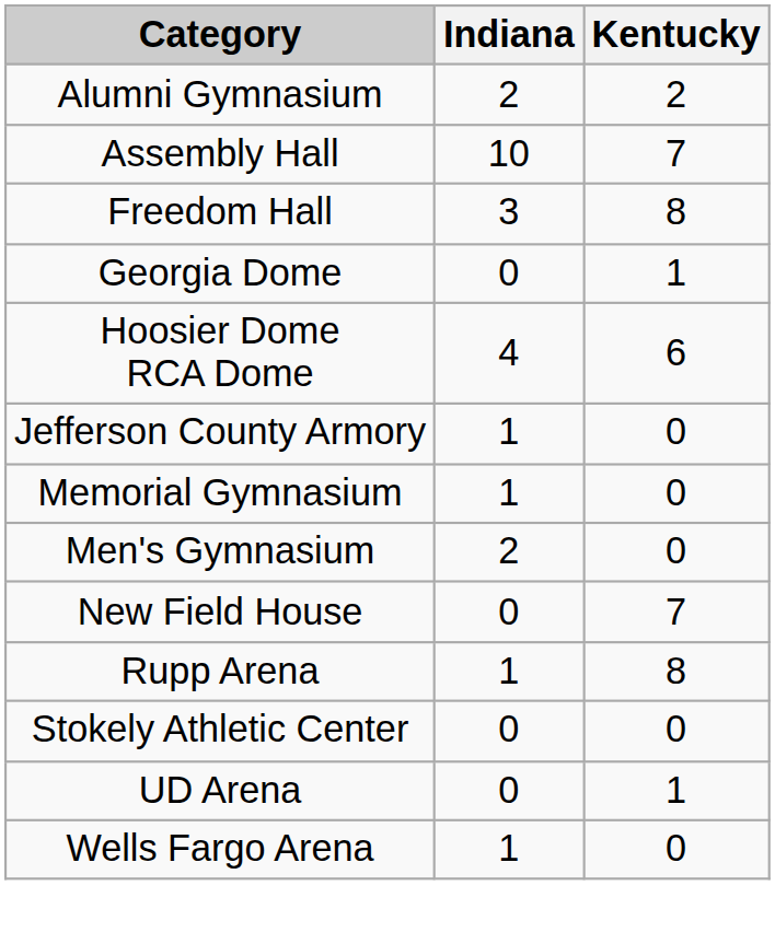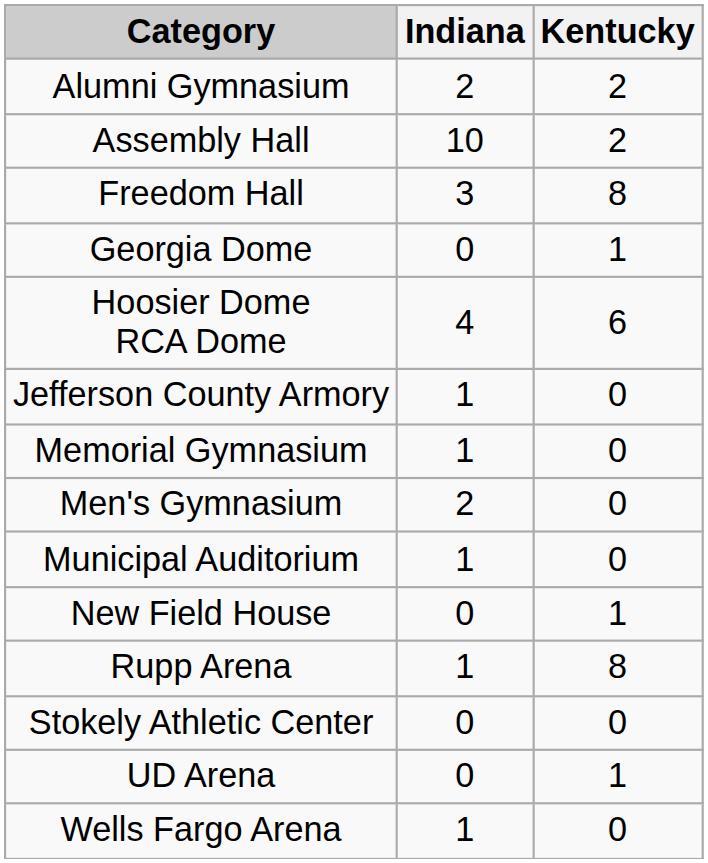Assembly Hall | Kentucky: 7 -> 2
+ row: Municipal Auditorium | 1 | 0
New Field House | Kentucky: 7 -> 1
